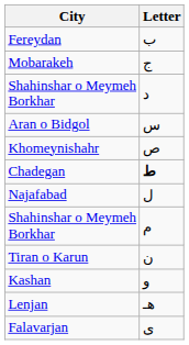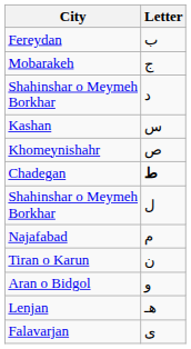row 5 | City: Aran o Bidgol -> Kashan
row 8 | City: Najafabad -> Shahinshar o Meymeh Borkhar
row 9 | City: Shahinshar o Meymeh Borkhar -> Najafabad
row 11 | City: Kashan -> Aran o Bidgol
